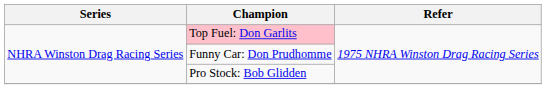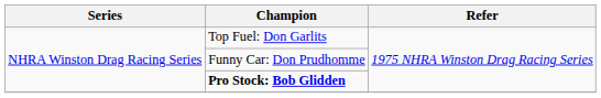Top Fuel: Don Garlits | Champion: pink background -> no background
Pro Stock: Bob Glidden | Champion: normal -> bold
